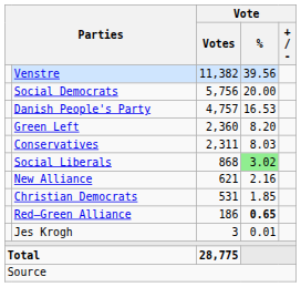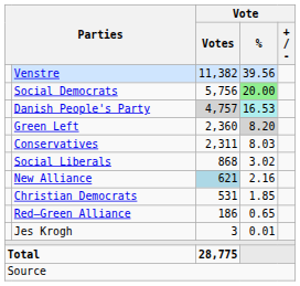Social Democrats | Vote / %: no background -> lightgreen background
Danish People's Party | Vote / Votes: no background -> lightgrey background
Danish People's Party | Vote / %: no background -> paleturquoise background
Green Left | Vote / %: no background -> lightgrey background
Social Liberals | Vote / %: lightgreen background -> no background
New Alliance | Vote / Votes: no background -> lightblue background
Red–Green Alliance | Vote / %: bold -> normal
